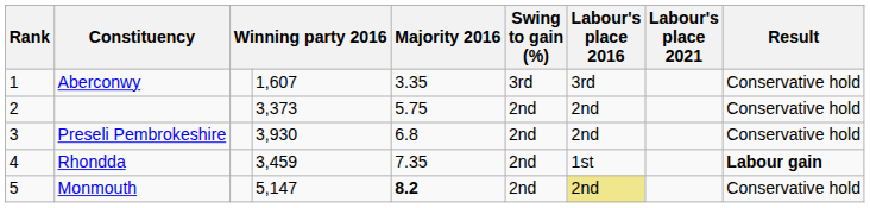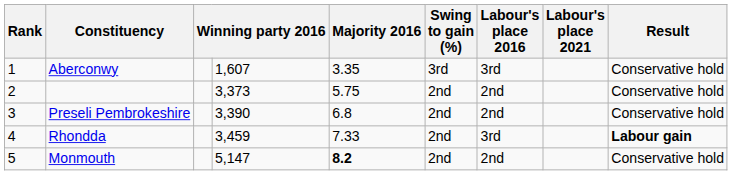Preseli Pembrokeshire | column 4: 3,930 -> 3,390
Rhondda | Majority 2016: 7.35 -> 7.33
Rhondda | Labour's place 2016: 1st -> 3rd
Monmouth | Labour's place 2016: khaki background -> no background
